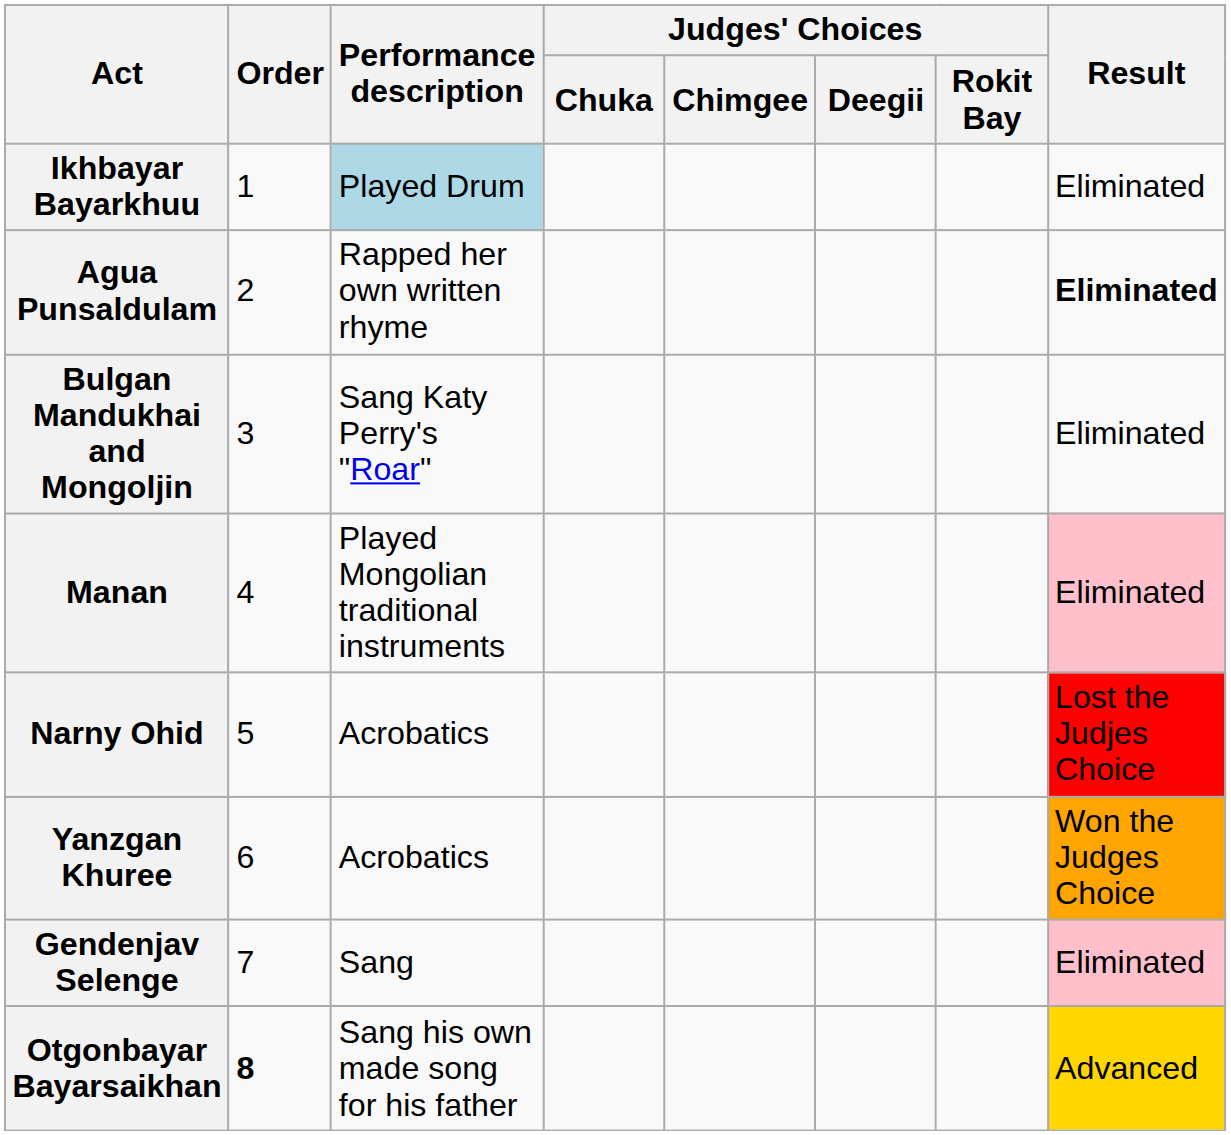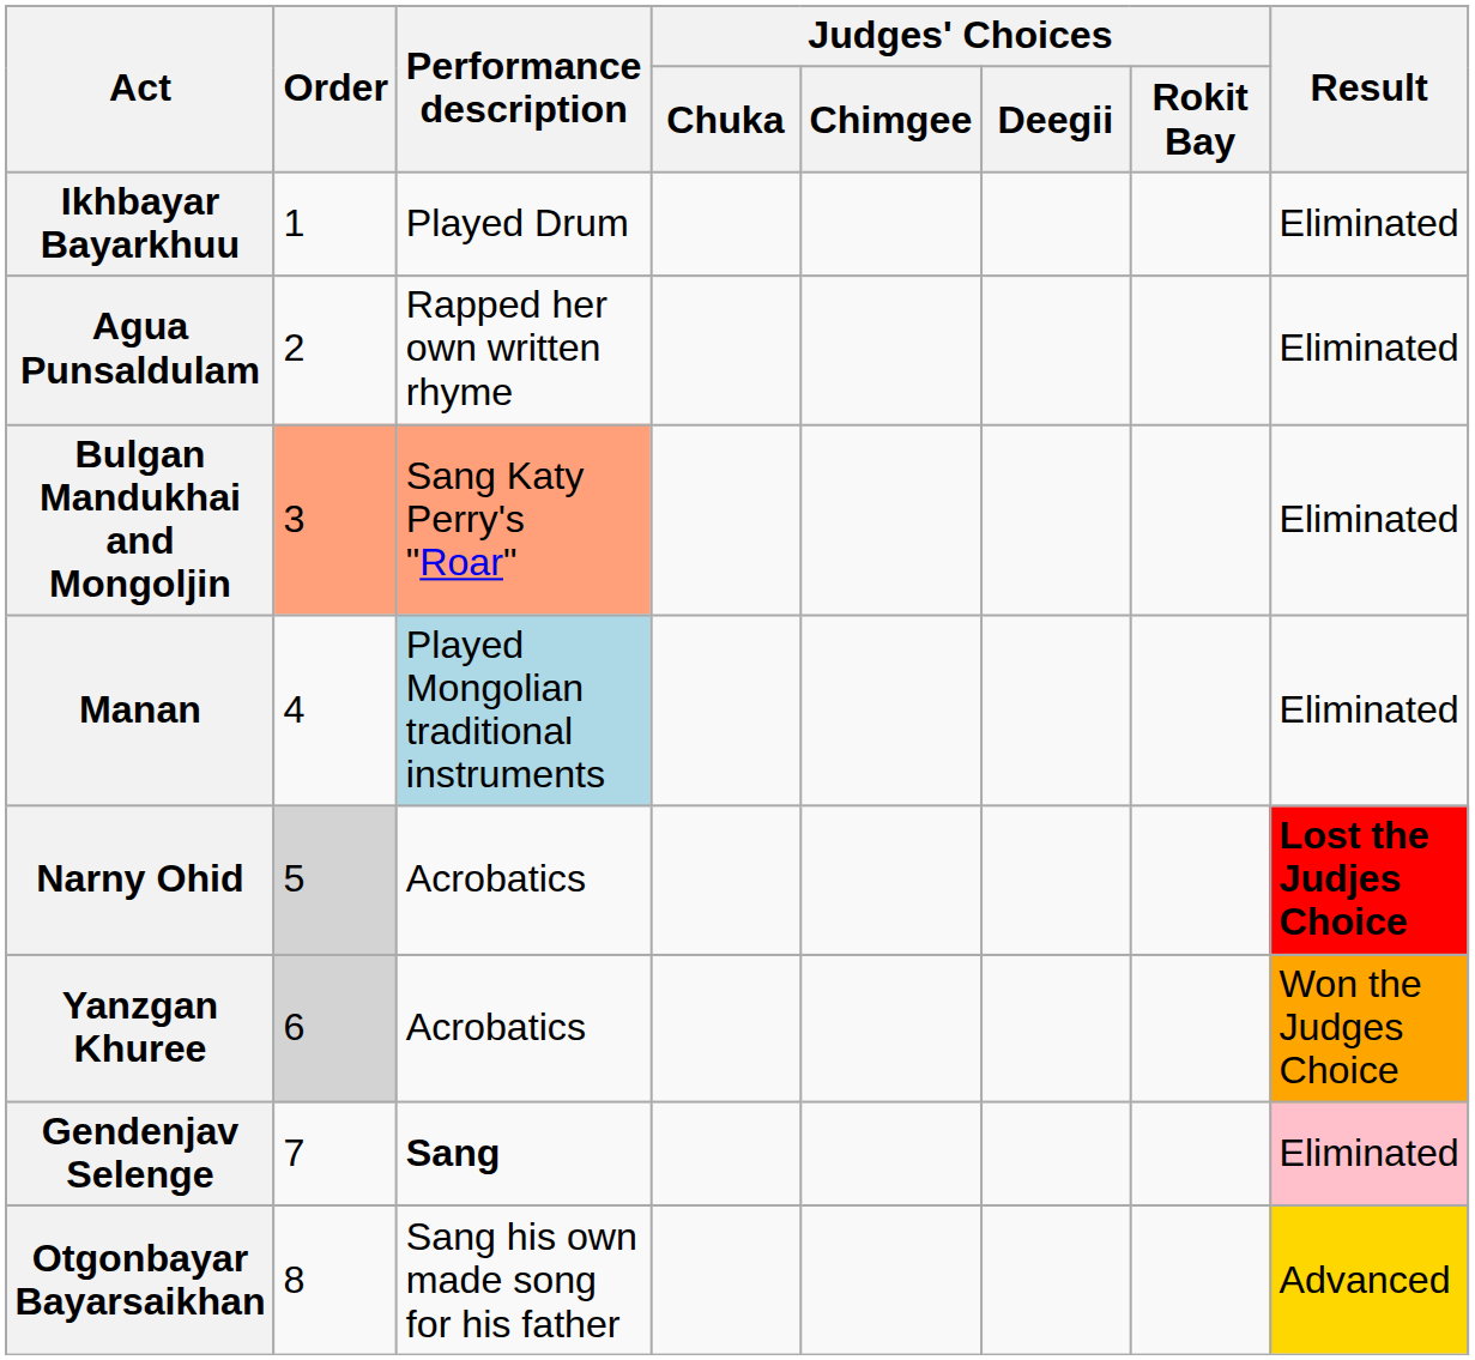Ikhbayar Bayarkhuu | Performance description: lightblue background -> no background
Agua Punsaldulam | column 8: bold -> normal
Bulgan Mandukhai and Mongoljin | Order: no background -> lightsalmon background
Bulgan Mandukhai and Mongoljin | Performance description: no background -> lightsalmon background
Manan | Performance description: no background -> lightblue background
Manan | column 8: pink background -> no background
Narny Ohid | Order: no background -> lightgrey background
Narny Ohid | column 8: normal -> bold
Yanzgan Khuree | Order: no background -> lightgrey background
Gendenjav Selenge | Performance description: normal -> bold
Otgonbayar Bayarsaikhan | Order: bold -> normal
